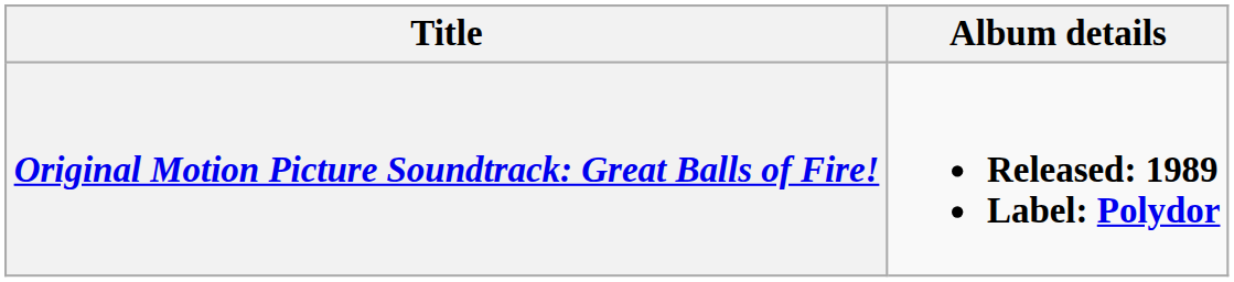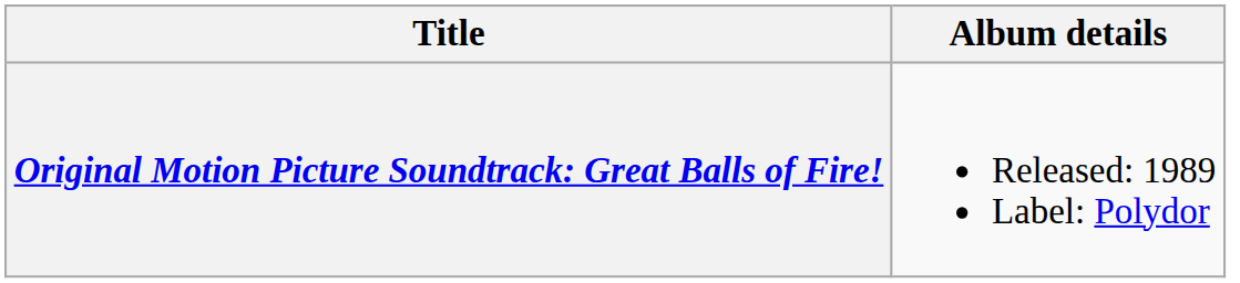Original Motion Picture Soundtrack: Great Balls of Fire! | Album details: bold -> normal
